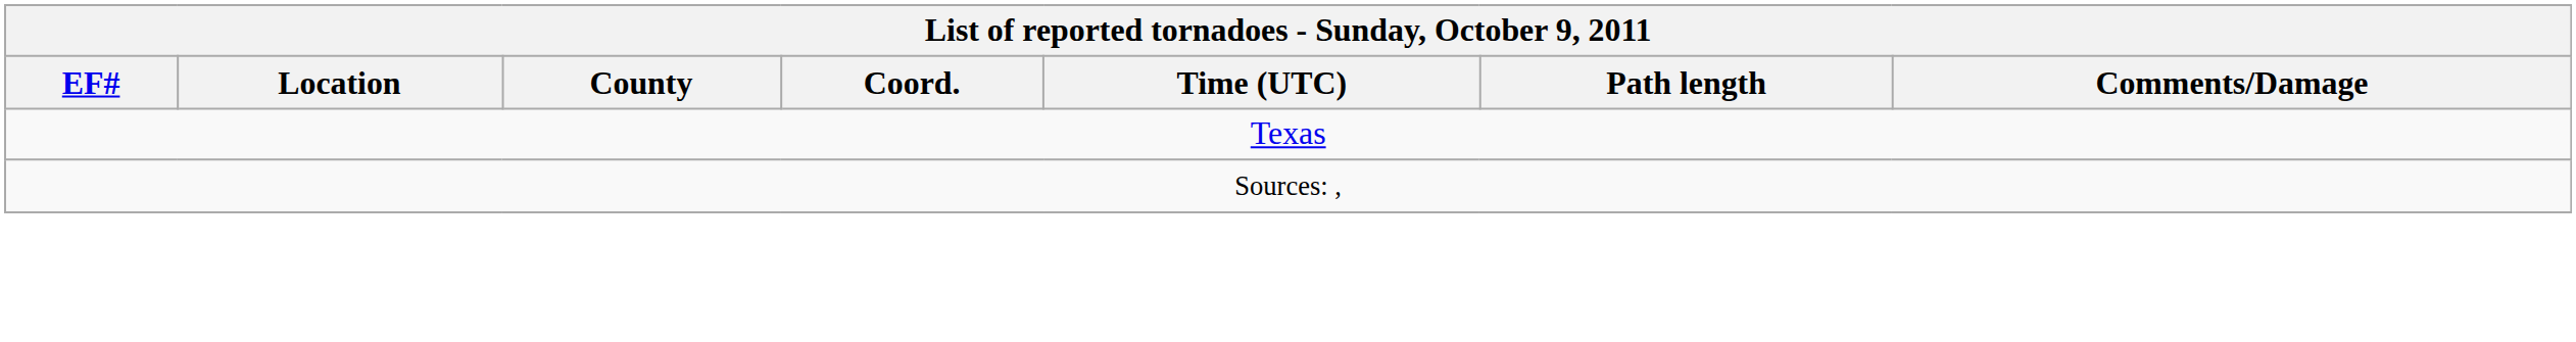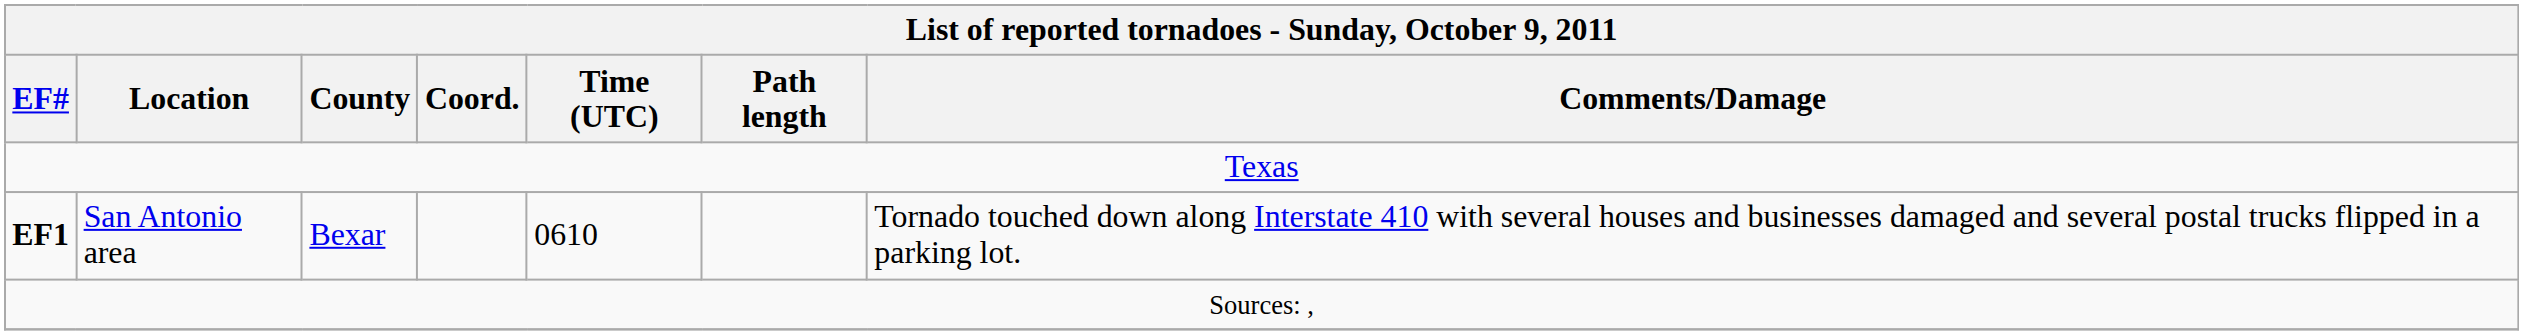+ row: EF1 | San Antonio area | Bexar | 0610 | Tornado touched down along Interstate 410 with several houses and businesses damaged and several postal trucks flipped in a parking lot.
